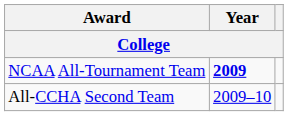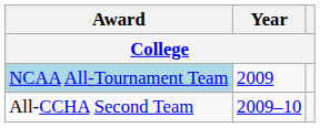row 3 | Award: no background -> lightblue background
row 3 | Year: bold -> normal
